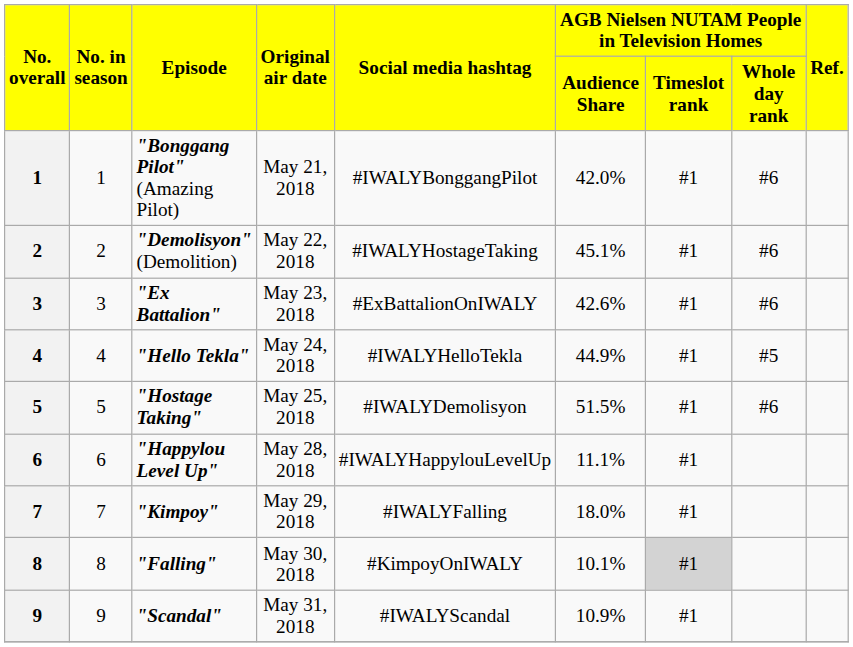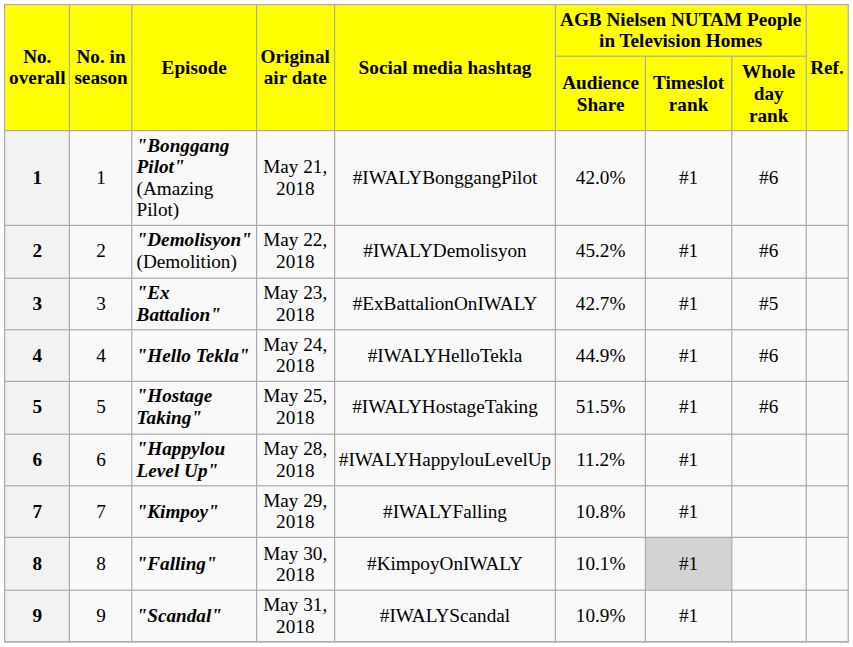"Demolisyon" (Demolition) | Social media hashtag: #IWALYHostageTaking -> #IWALYDemolisyon
"Demolisyon" (Demolition) | column 6: 45.1% -> 45.2%
"Ex Battalion" | column 6: 42.6% -> 42.7%
"Ex Battalion" | column 8: #6 -> #5
"Hello Tekla" | column 8: #5 -> #6
"Hostage Taking" | Social media hashtag: #IWALYDemolisyon -> #IWALYHostageTaking
"Happylou Level Up" | column 6: 11.1% -> 11.2%
"Kimpoy" | column 6: 18.0% -> 10.8%
